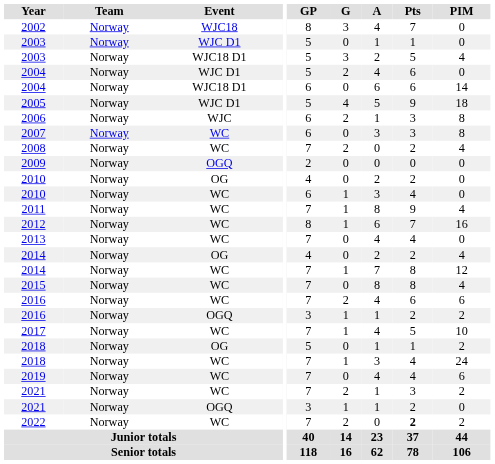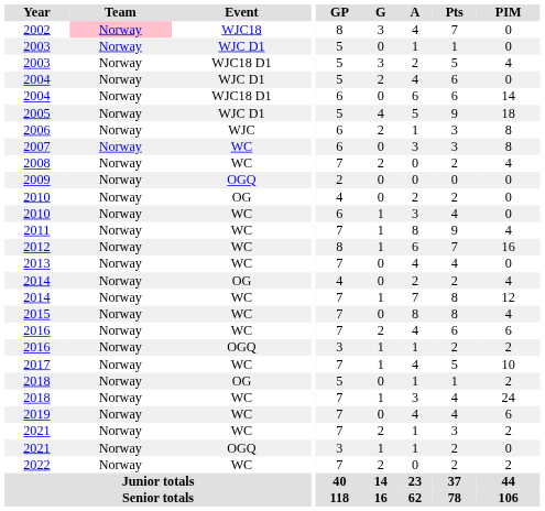2002 | Team: no background -> pink background
2022 | Pts: bold -> normal
